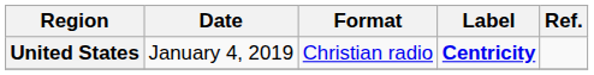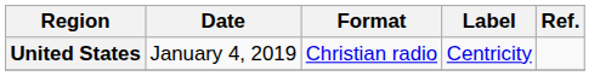United States | Label: bold -> normal
